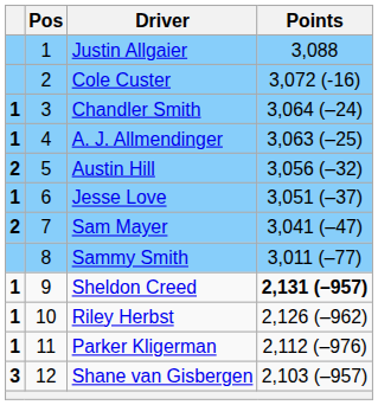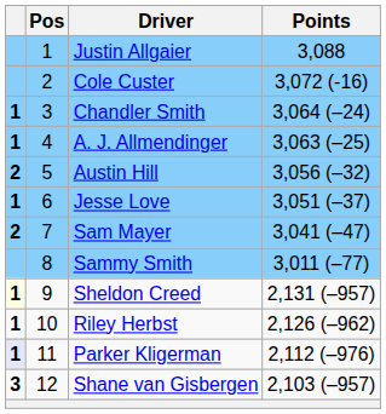Sheldon Creed | column 1: no background -> lightyellow background
Sheldon Creed | Points: bold -> normal
Parker Kligerman | column 1: no background -> lavender background
